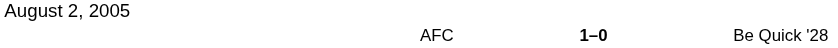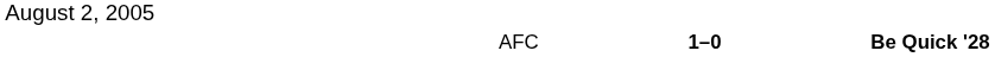AFC | column 3: normal -> bold
